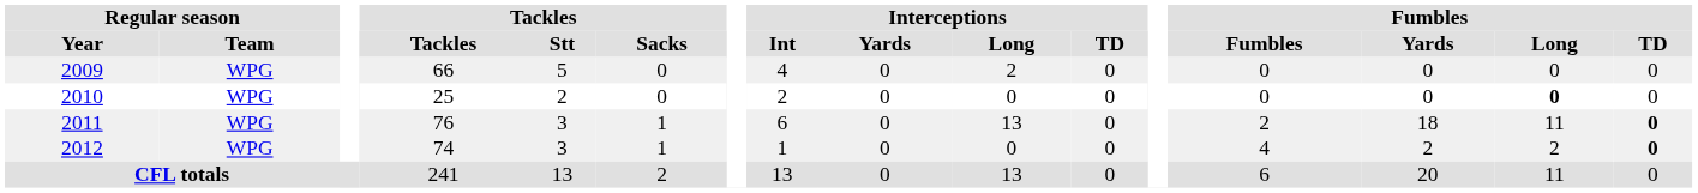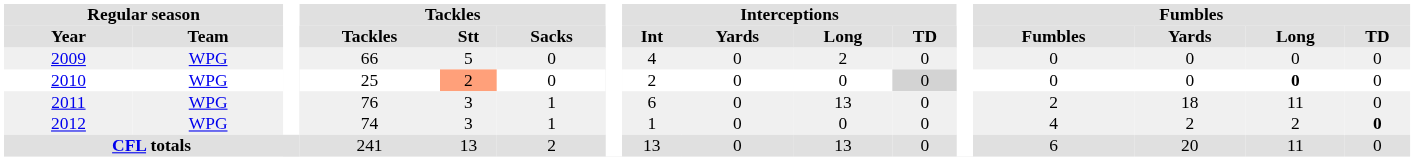2010 | Tackles / Stt: no background -> lightsalmon background
2010 | Interceptions / TD: no background -> lightgrey background
2011 | Fumbles / TD: bold -> normal
